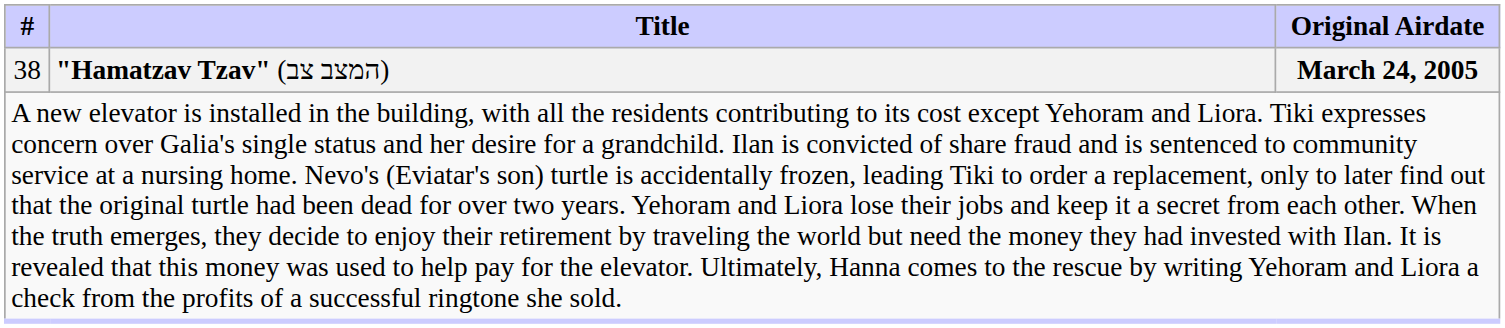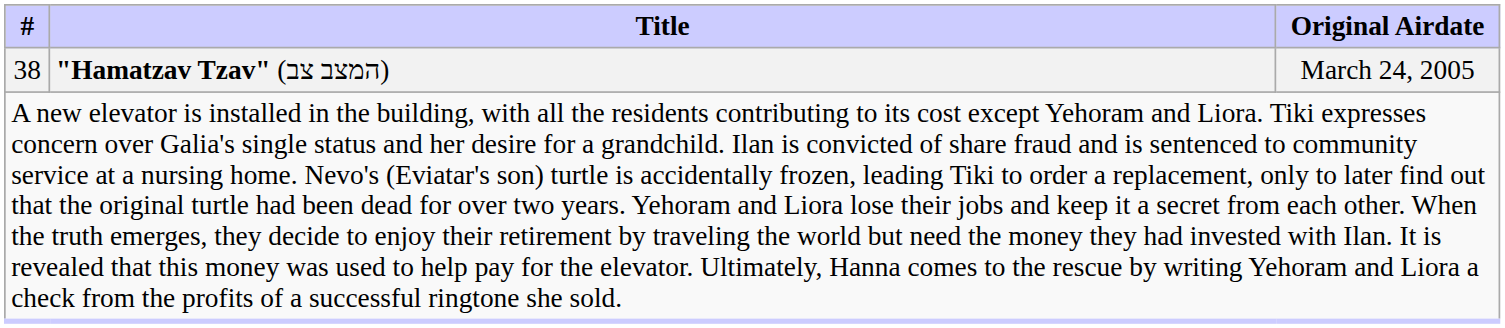38 | Original Airdate: bold -> normal
